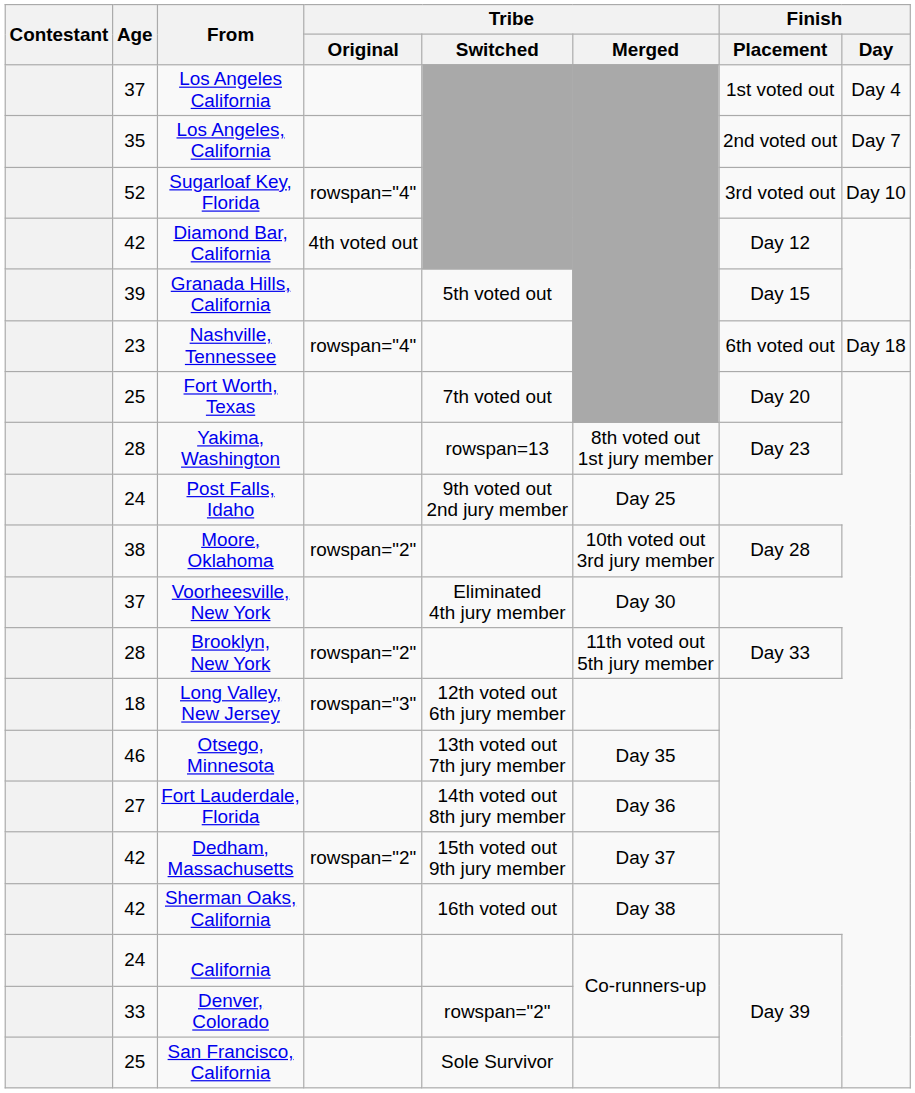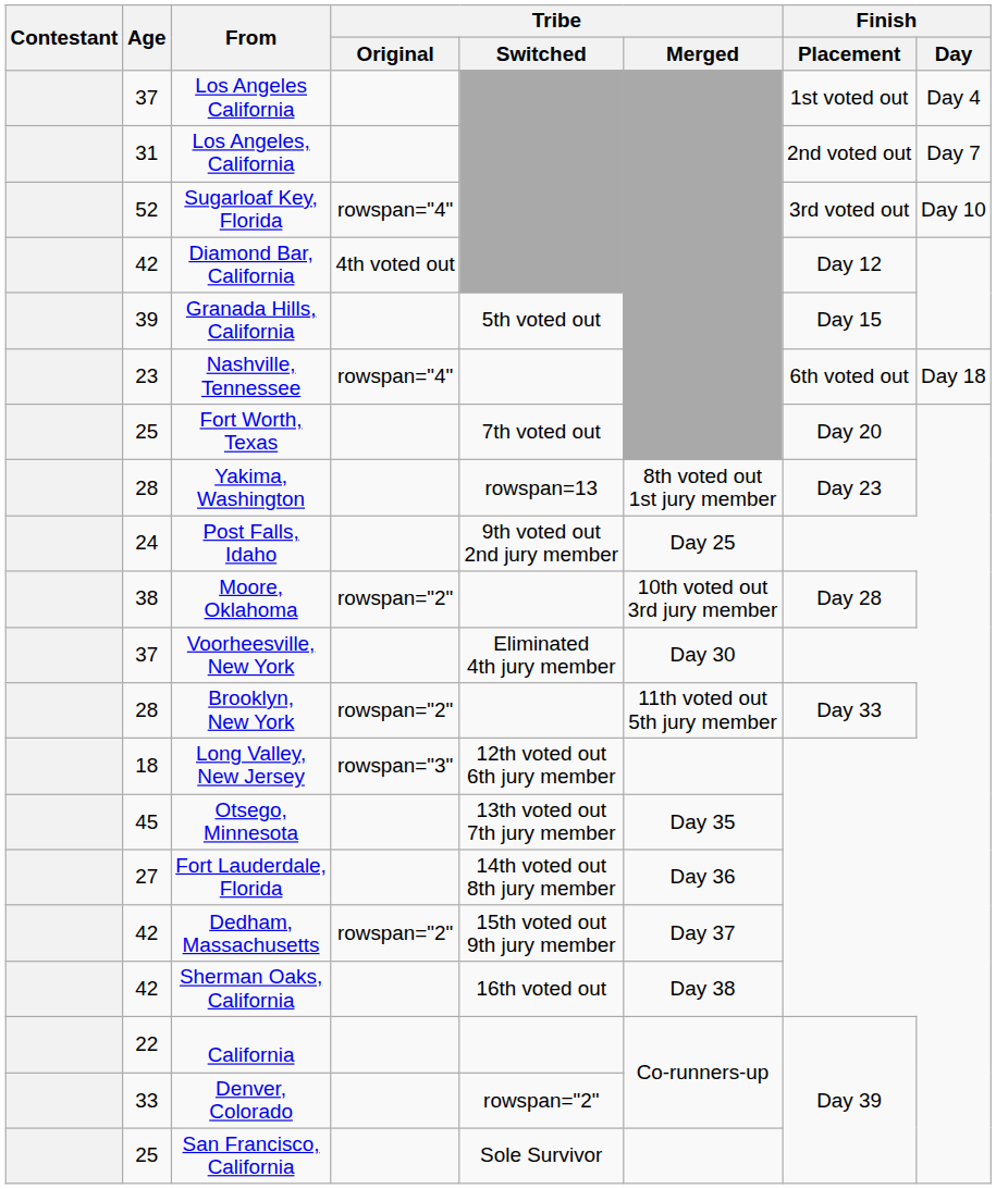Los Angeles, California | Age: 35 -> 31
Otsego, Minnesota | Age: 46 -> 45
California | Age: 24 -> 22
